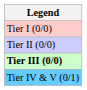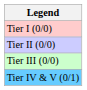row 4 | column 1: bold -> normal
